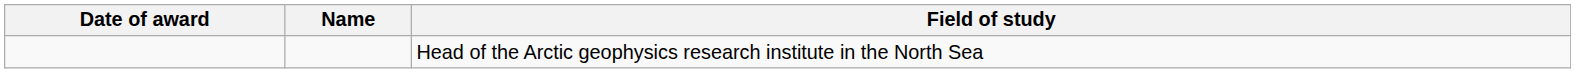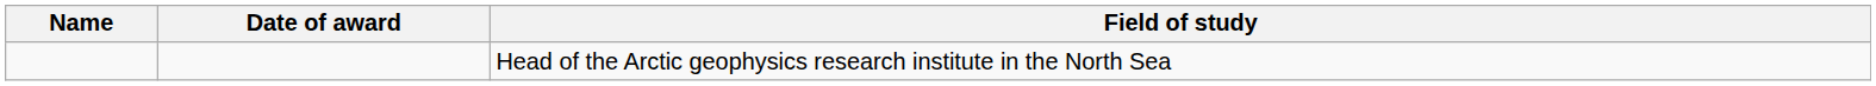columns swapped: Name <-> Date of award
